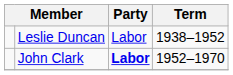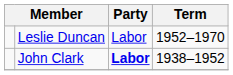Leslie Duncan | Term: 1938–1952 -> 1952–1970
John Clark | Term: 1952–1970 -> 1938–1952
